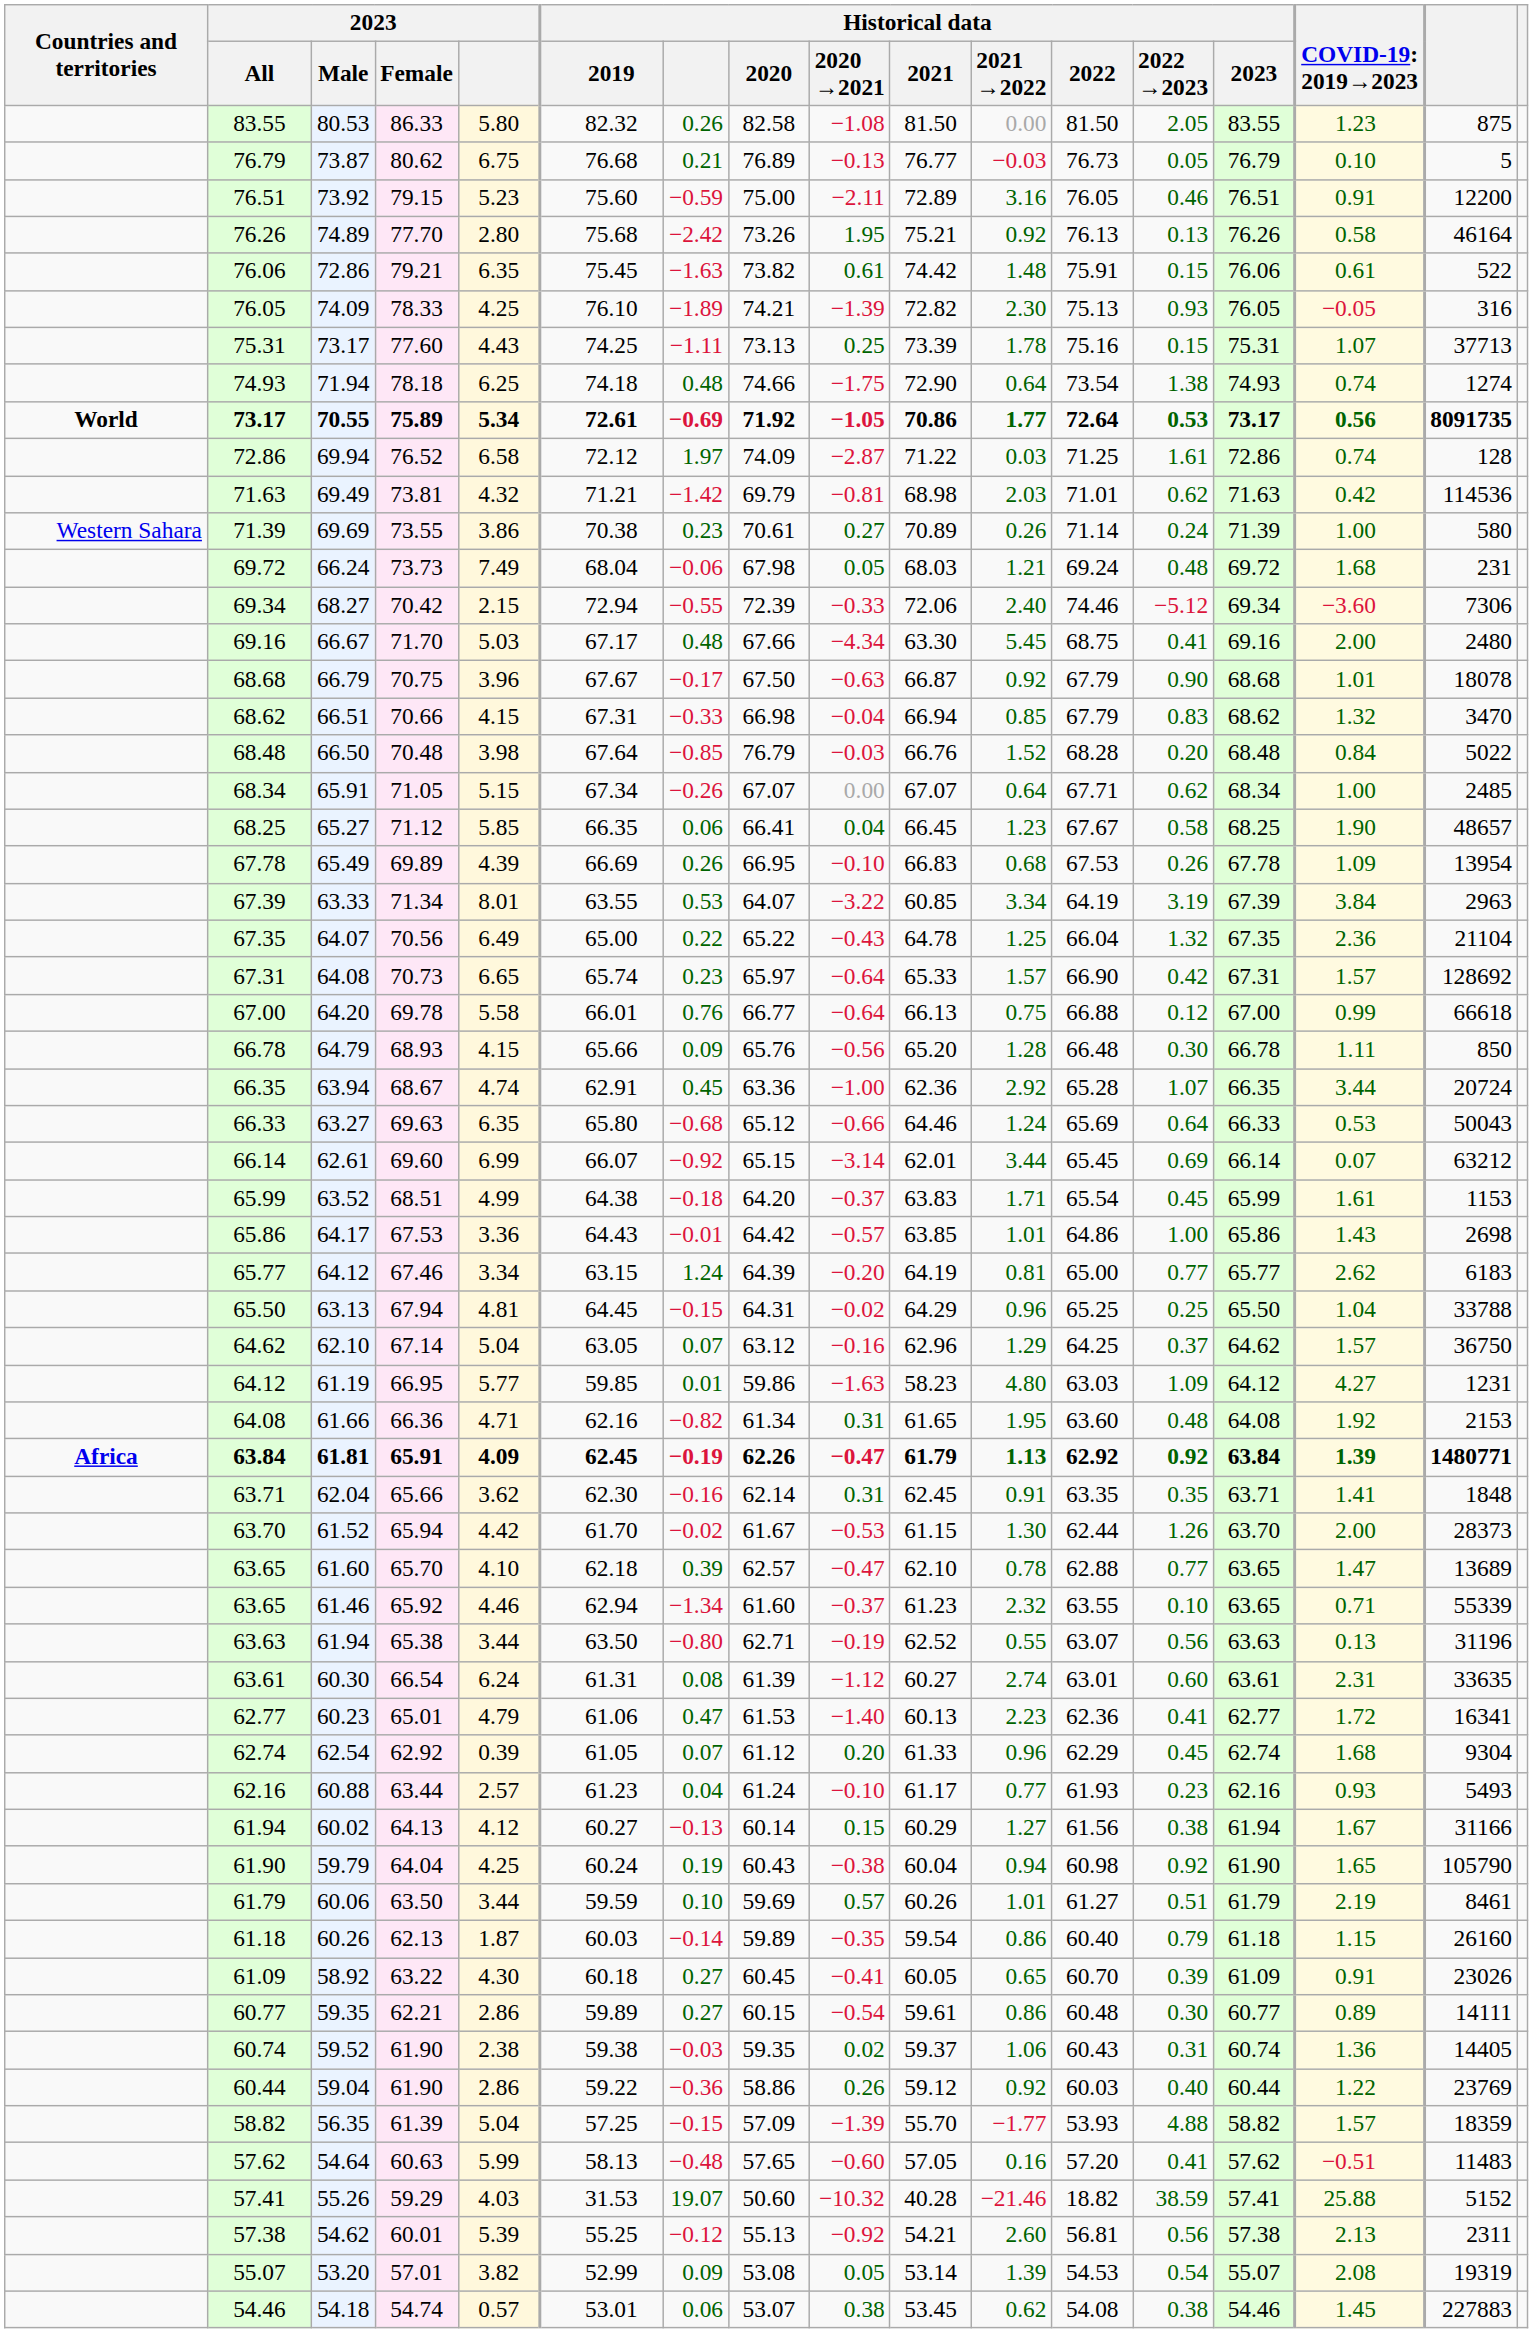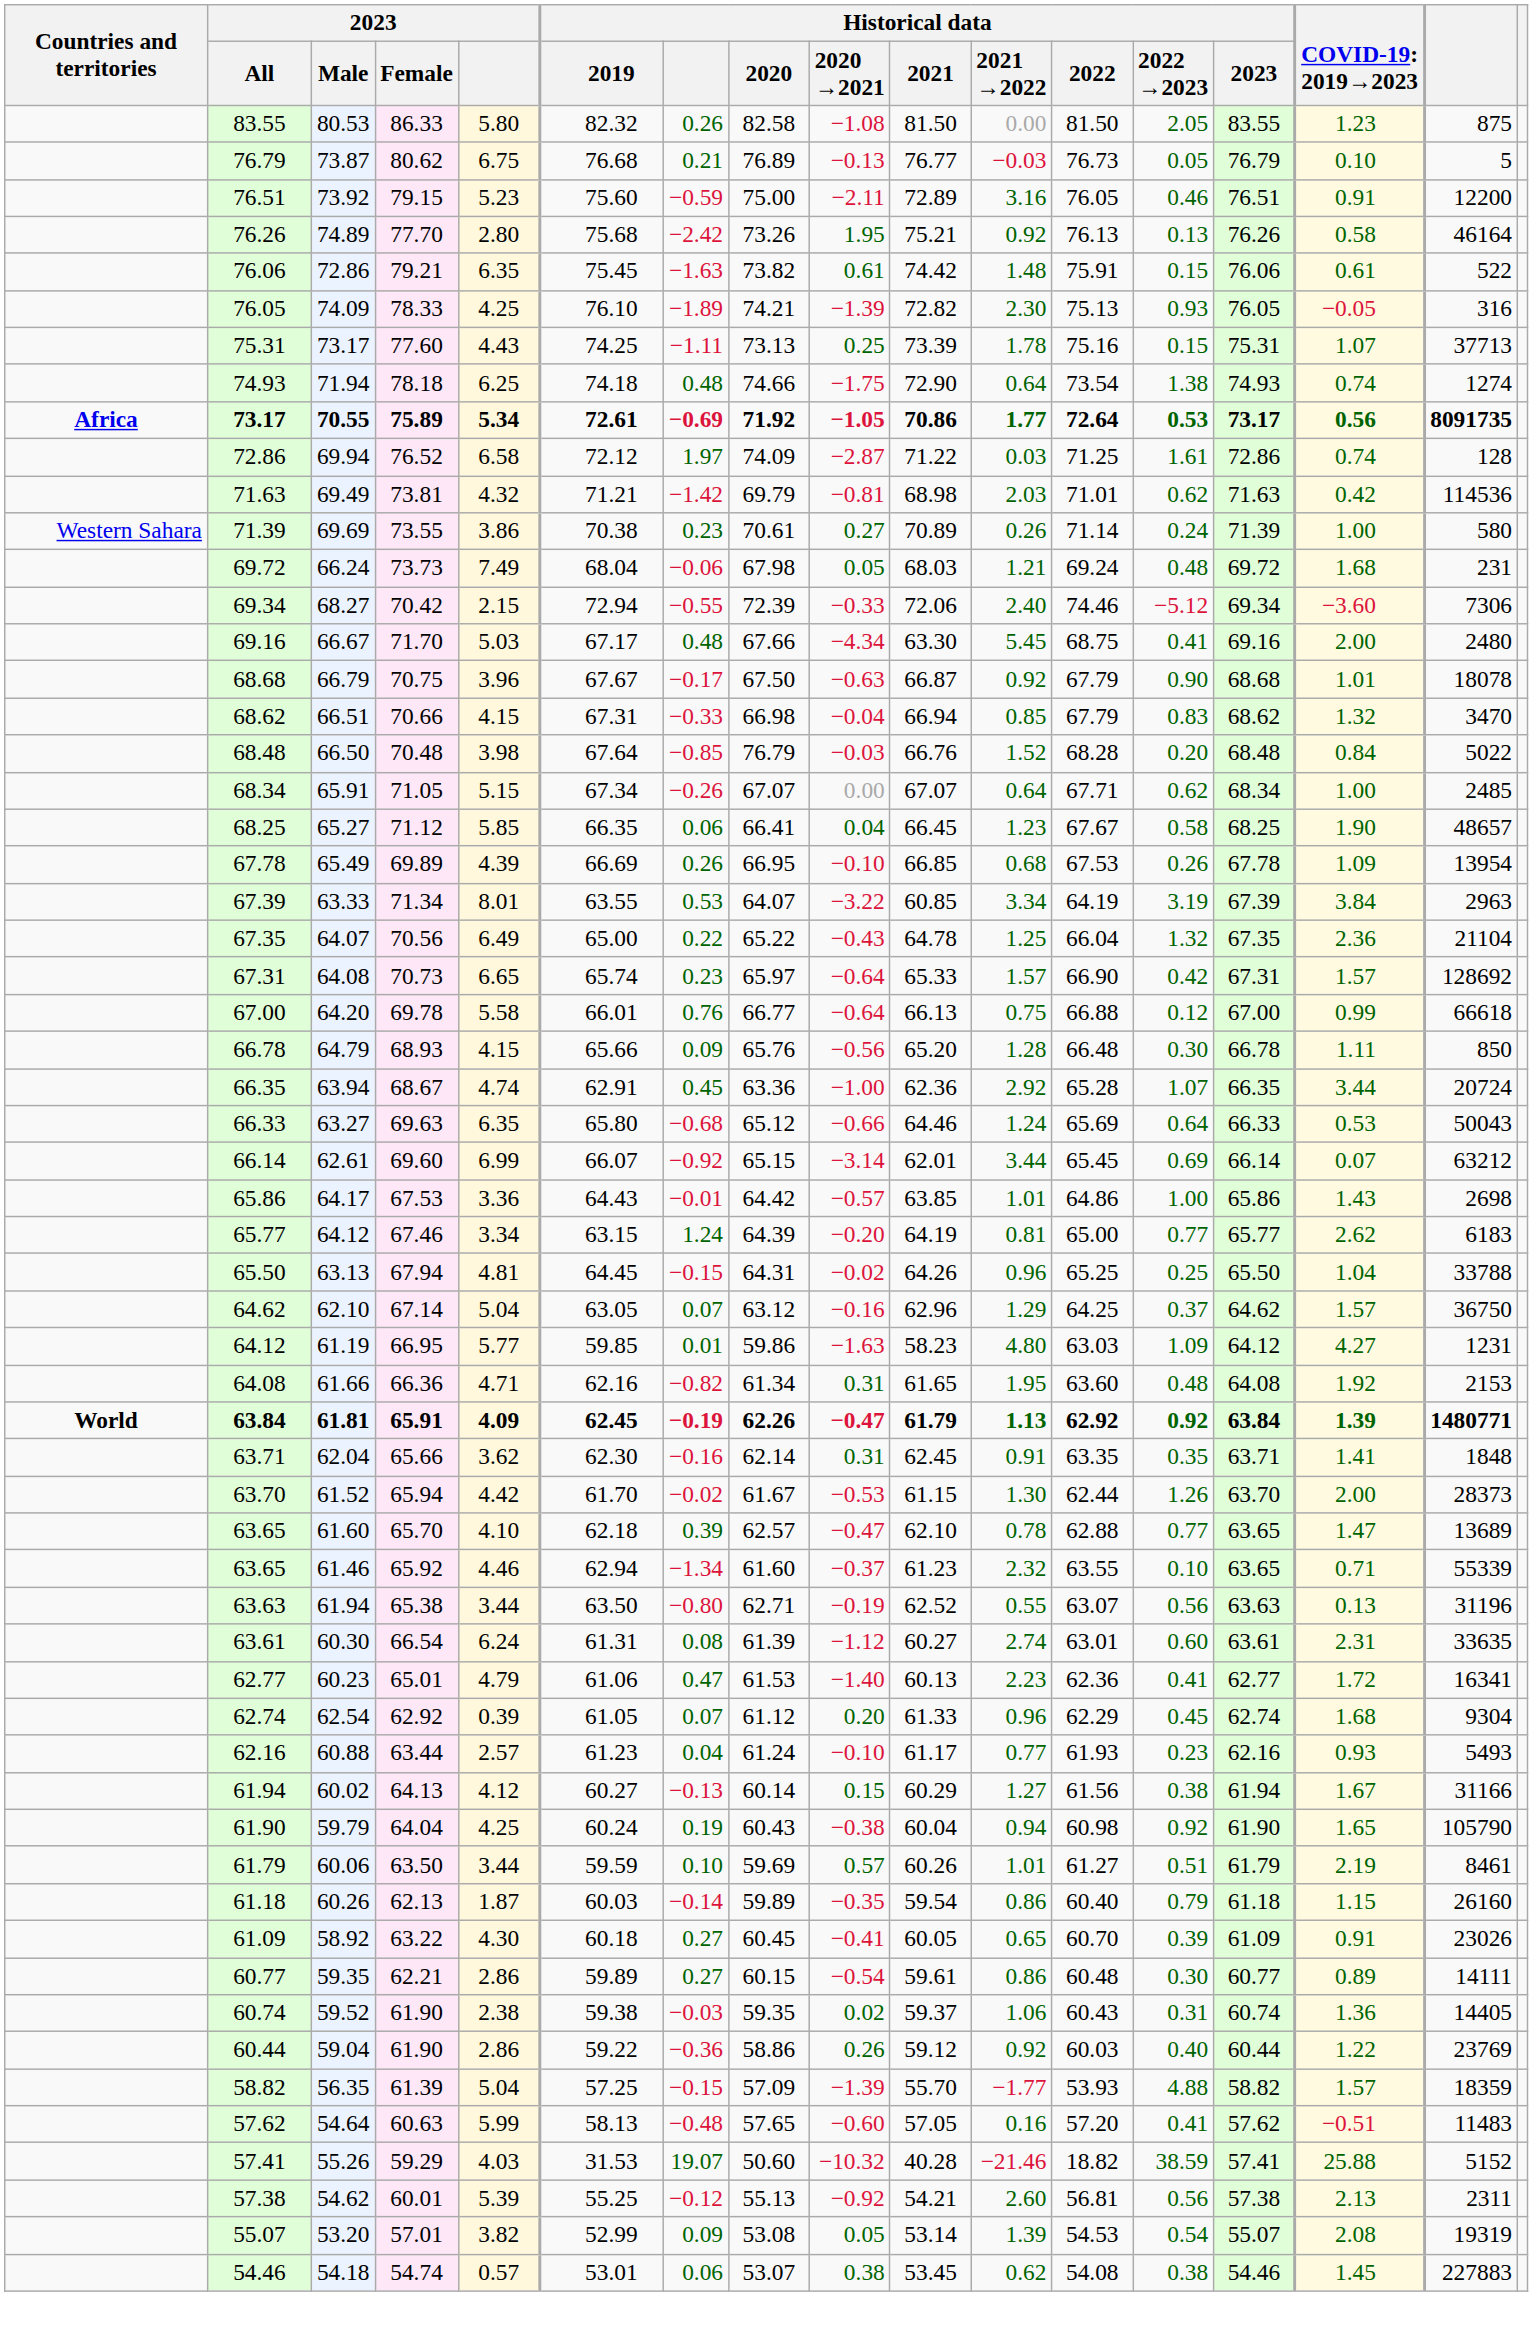70.55 | Countries and territories: World -> Africa
65.49 | Historical data / 2021: 66.83 -> 66.85
- row: 65.99 | 63.52 | 68.51 | 4.99 | 64.38 | −0.18 | 64.20 | −0.37 | 63.83 | 1.71 | 65.54 | 0.45 | 65.99 | 1.61 | 1153
63.13 | Historical data / 2021: 64.29 -> 64.26
61.81 | Countries and territories: Africa -> World
